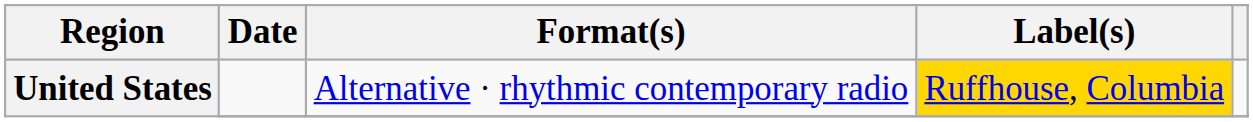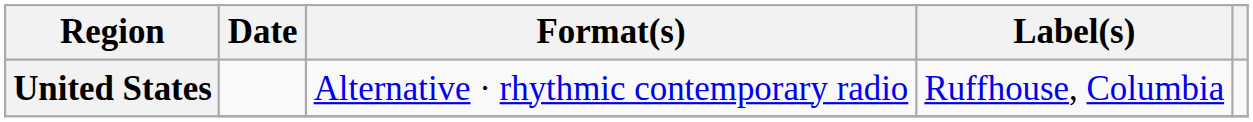United States / Alternative · rhythmic contemporary radio | Label(s): gold background -> no background
